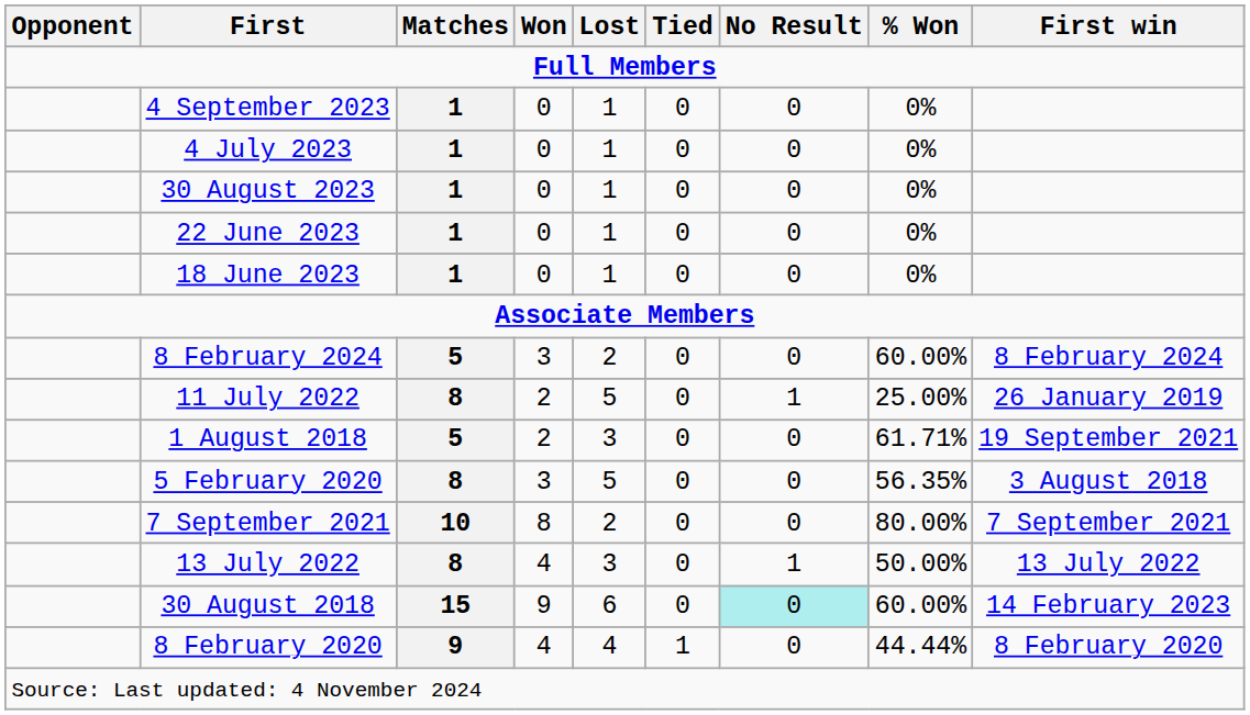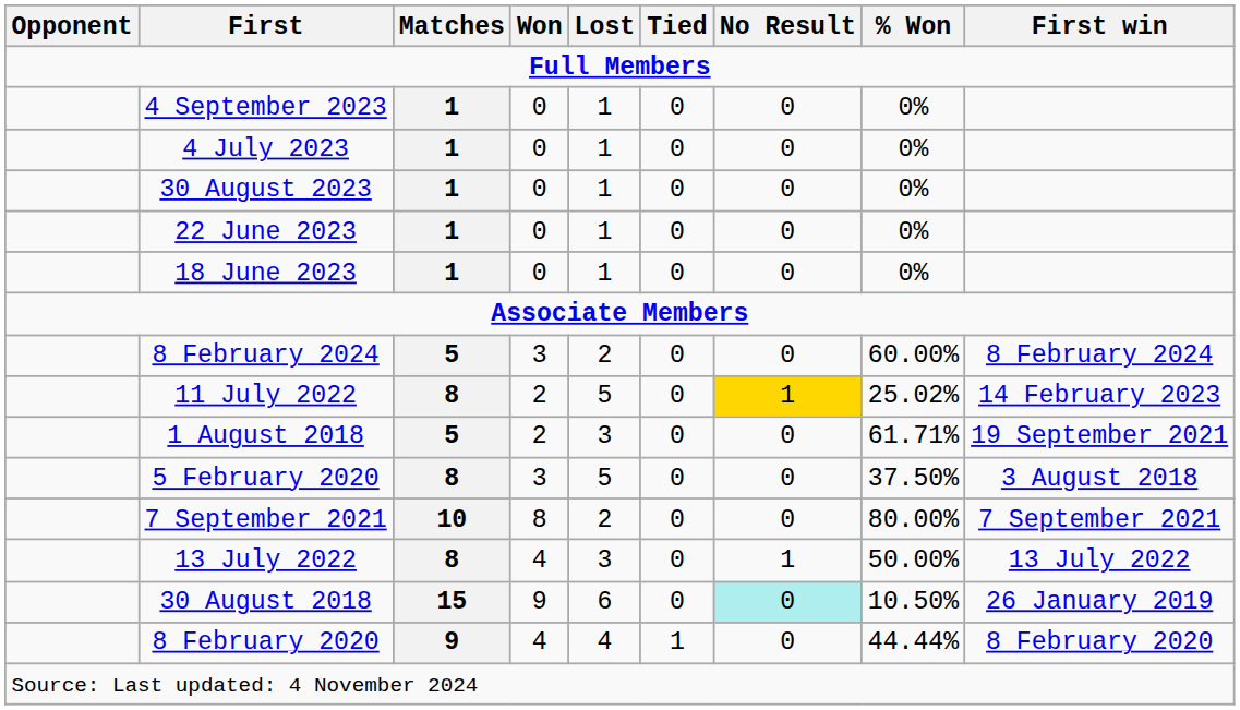11 July 2022 | No Result: no background -> gold background
11 July 2022 | % Won: 25.00% -> 25.02%
11 July 2022 | First win: 26 January 2019 -> 14 February 2023
5 February 2020 | % Won: 56.35% -> 37.50%
30 August 2018 | % Won: 60.00% -> 10.50%
30 August 2018 | First win: 14 February 2023 -> 26 January 2019
